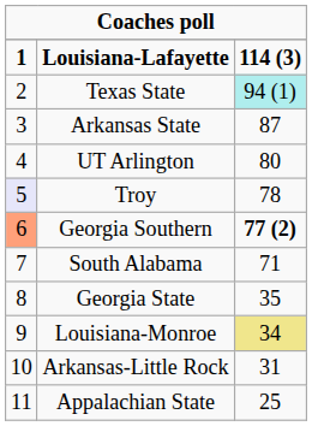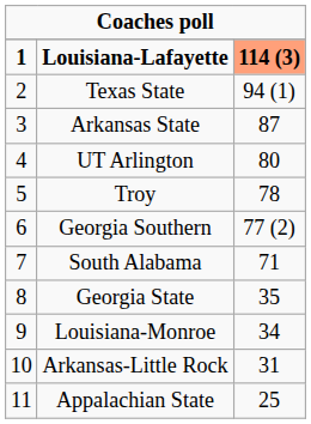Louisiana-Lafayette | column 3: no background -> lightsalmon background
Texas State | column 3: paleturquoise background -> no background
Troy | column 1: lavender background -> no background
Georgia Southern | column 1: lightsalmon background -> no background
Georgia Southern | column 3: bold -> normal
Louisiana-Monroe | column 3: khaki background -> no background
